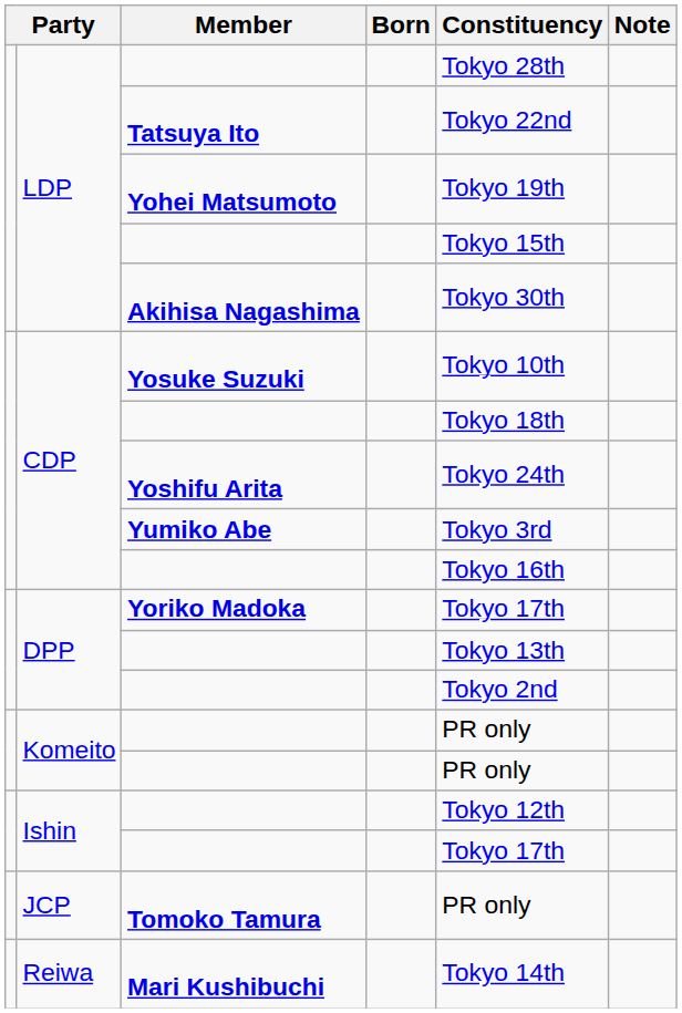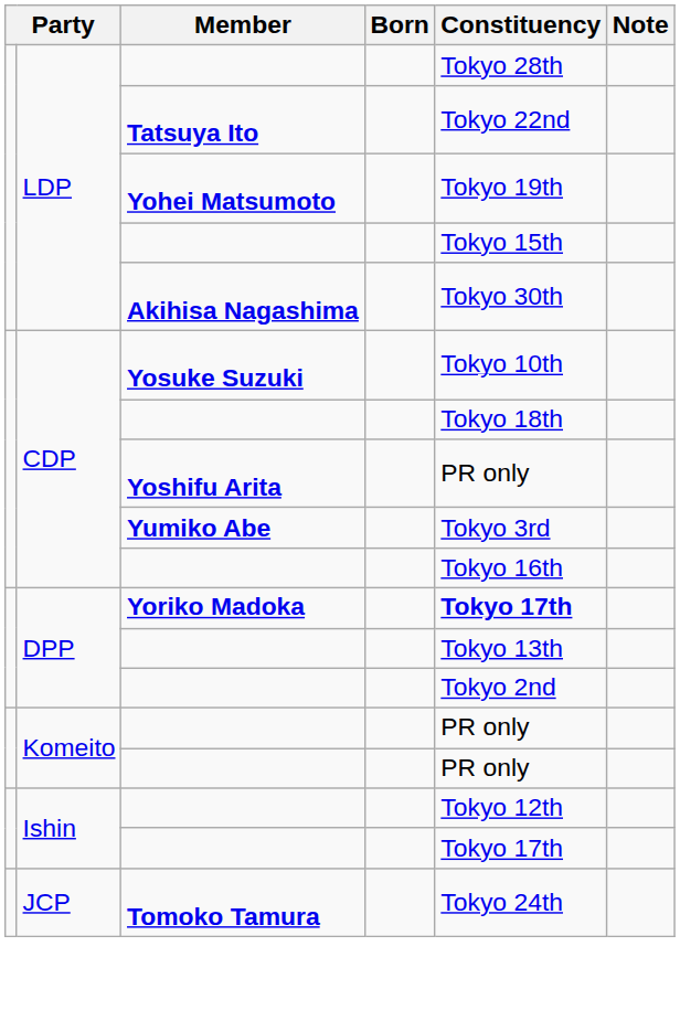Yoshifu Arita | Constituency: Tokyo 24th -> PR only
Yoriko Madoka | Constituency: normal -> bold
Tomoko Tamura | Constituency: PR only -> Tokyo 24th
- row: Reiwa | Mari Kushibuchi | Tokyo 14th
